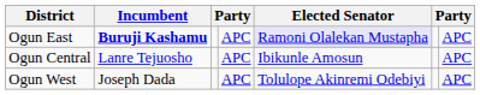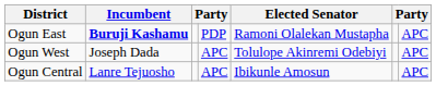Ogun East | column 4: APC -> PDP
Ogun East | Elected Senator: lavender background -> no background
rows swapped: Ogun Central <-> Ogun West
